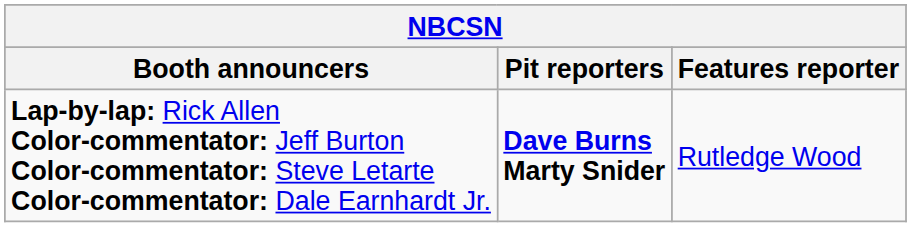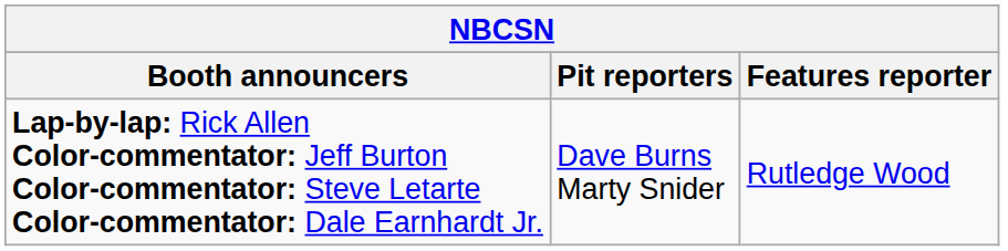row 3 | Pit reporters: bold -> normal
